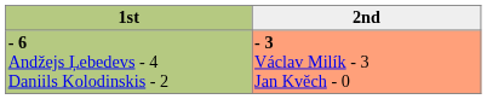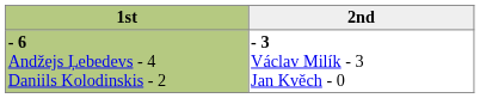- 6 Andžejs Ļebedevs - 4 Daniils Kolodinskis - 2 | 2nd: lightsalmon background -> no background
